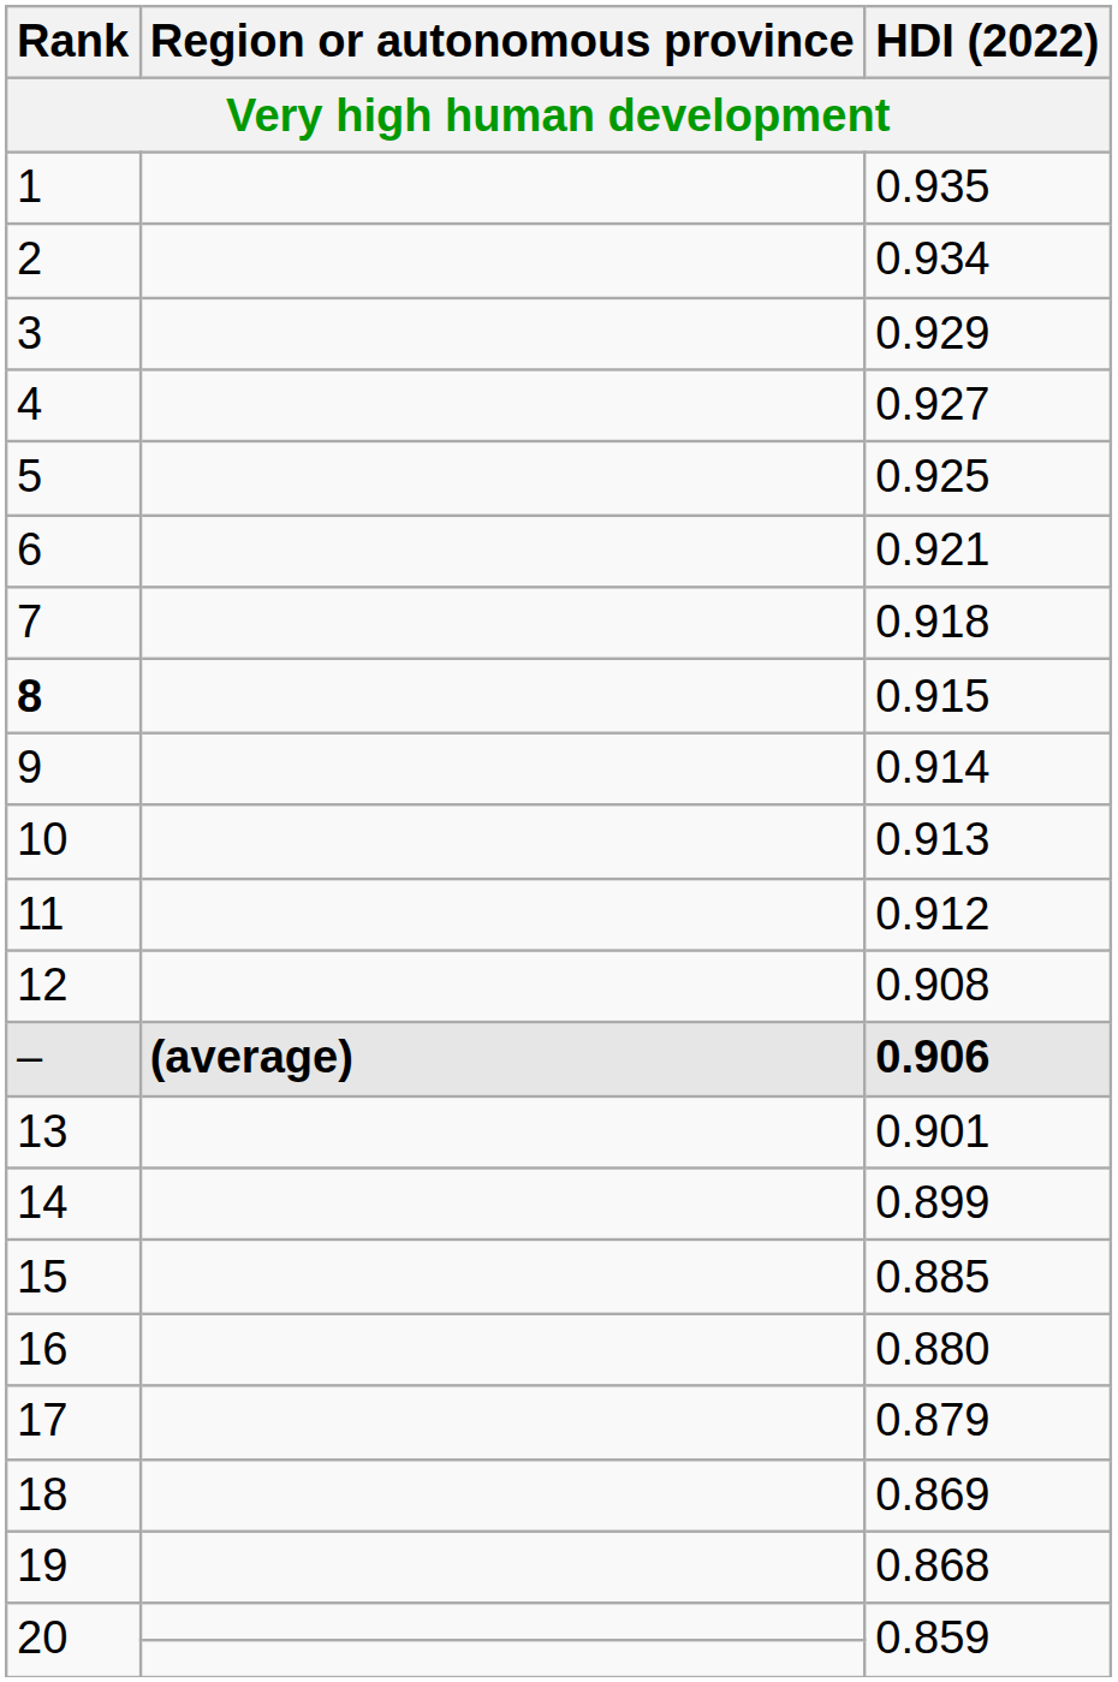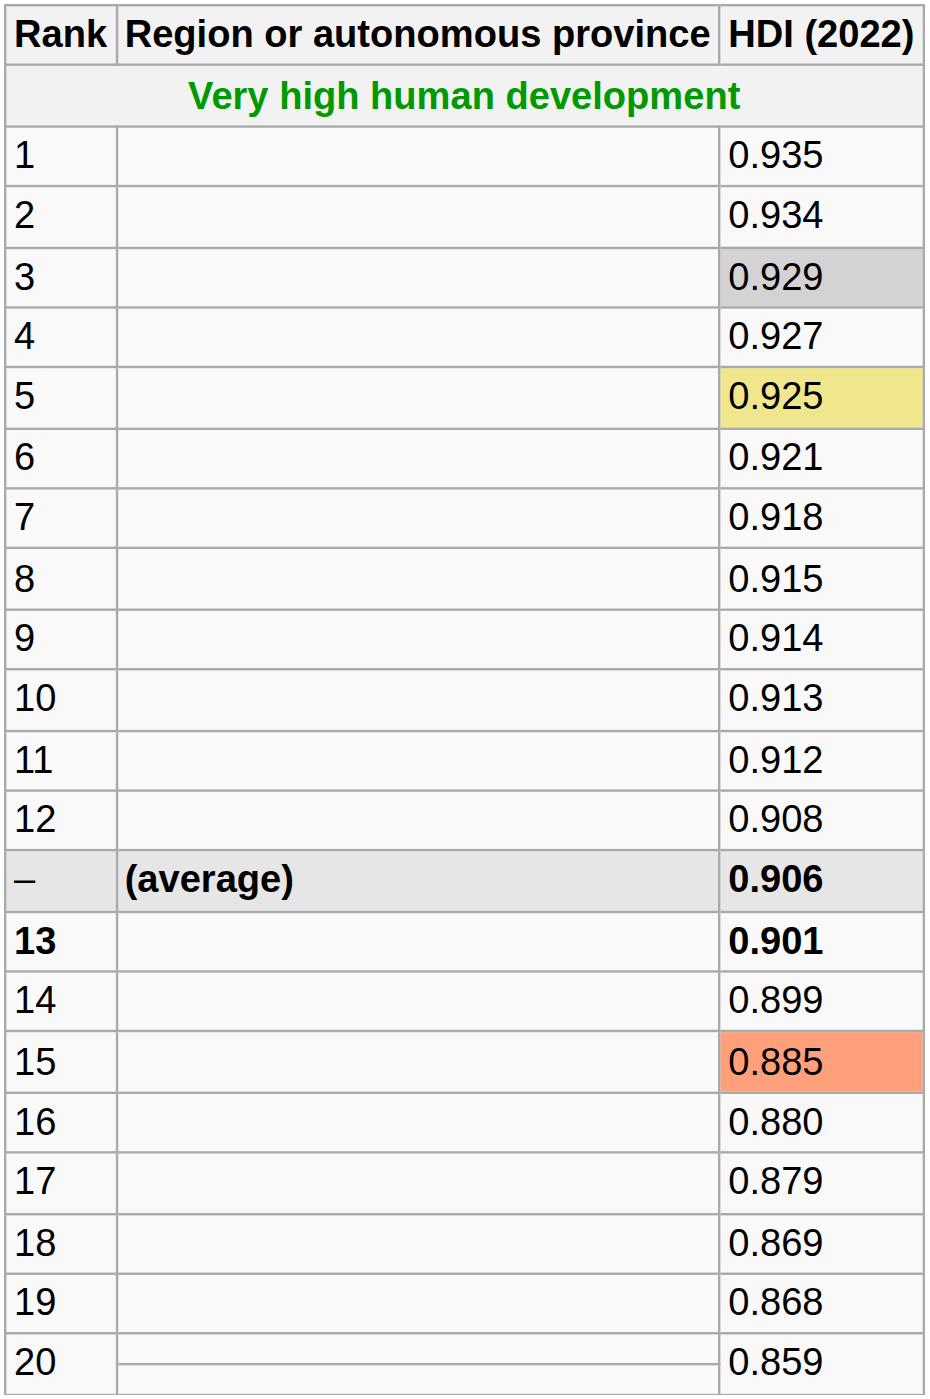3 | HDI (2022): no background -> lightgrey background
5 | HDI (2022): no background -> khaki background
8 | Rank: bold -> normal
13 | Rank: normal -> bold
13 | HDI (2022): normal -> bold
15 | HDI (2022): no background -> lightsalmon background
